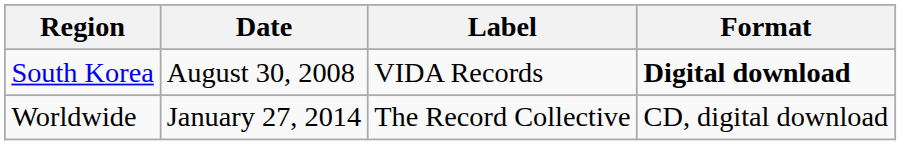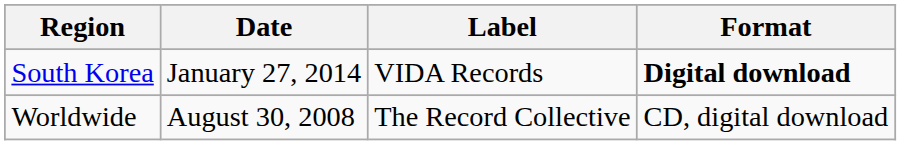South Korea | Date: August 30, 2008 -> January 27, 2014
Worldwide | Date: January 27, 2014 -> August 30, 2008
